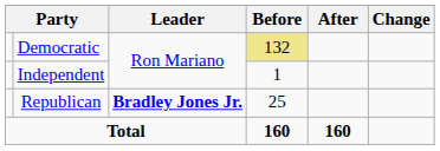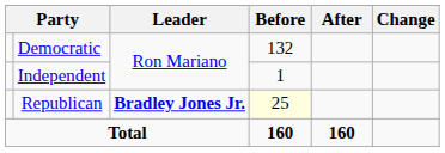Democratic | Before: khaki background -> no background
Republican | Before: no background -> lightyellow background
